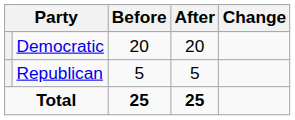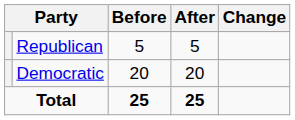rows swapped: Democratic <-> Republican
